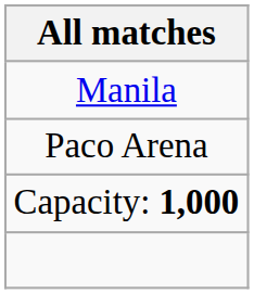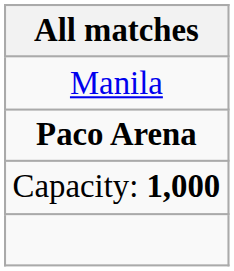row 3 | column 1: normal -> bold
